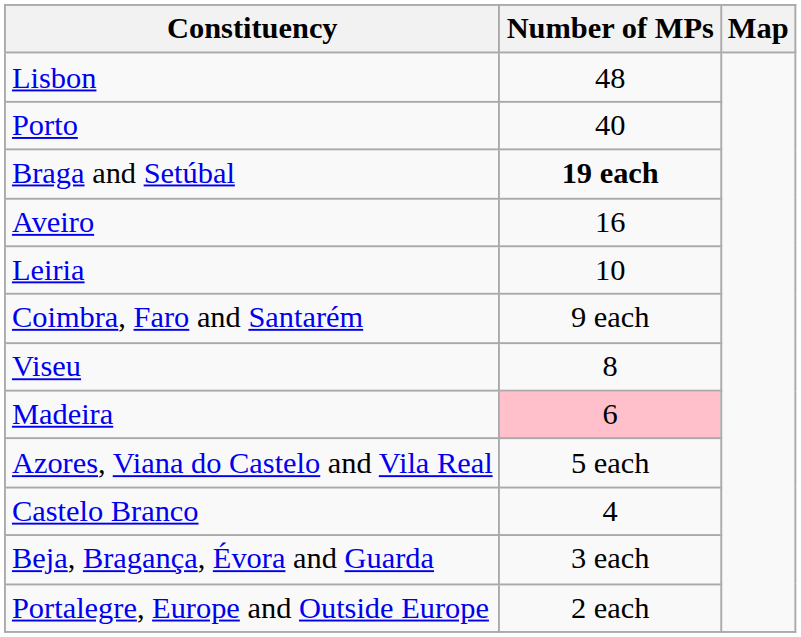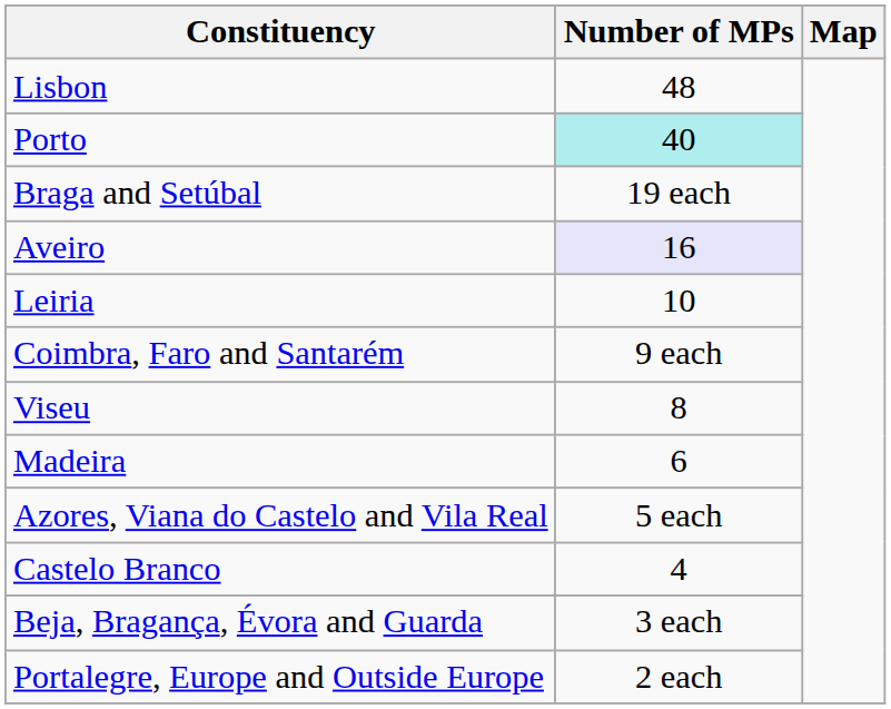Porto | Number of MPs: no background -> paleturquoise background
Braga and Setúbal | Number of MPs: bold -> normal
Aveiro | Number of MPs: no background -> lavender background
Madeira | Number of MPs: pink background -> no background
